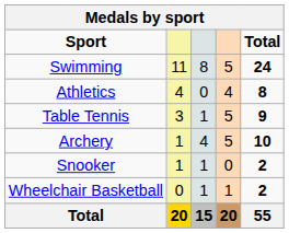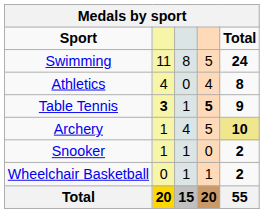Table Tennis | column 2: normal -> bold
Table Tennis | column 4: normal -> bold
Archery | Total: no background -> khaki background
